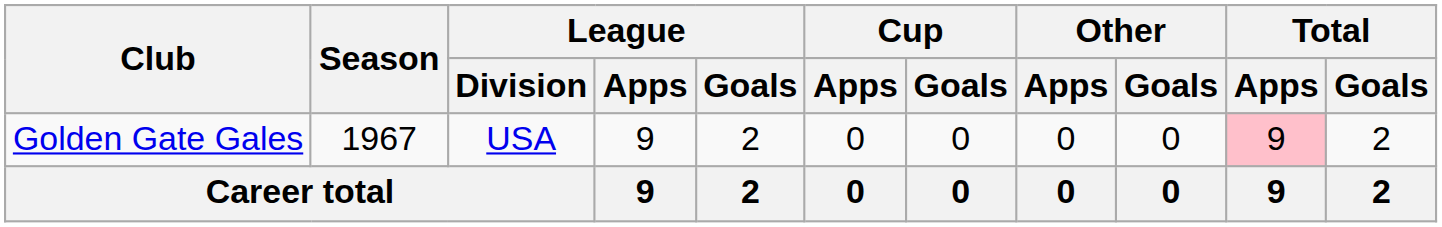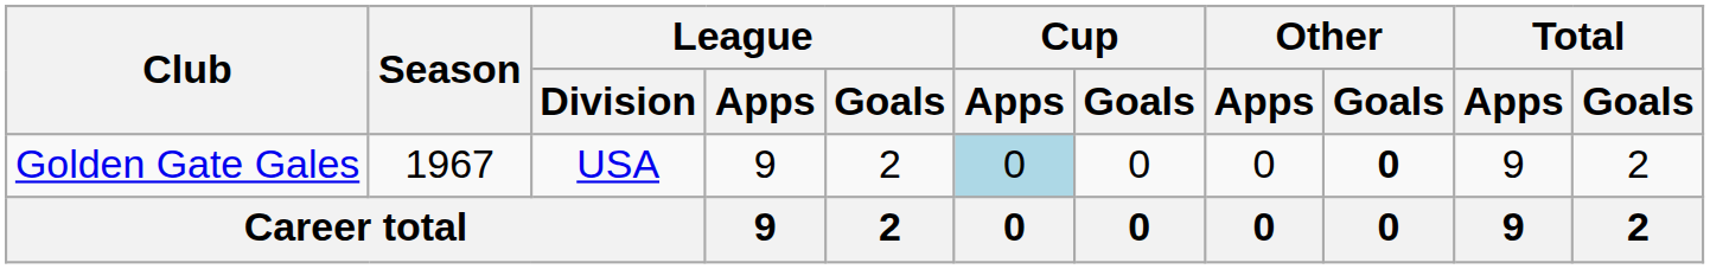Golden Gate Gales | Cup / Apps: no background -> lightblue background
Golden Gate Gales | Other / Goals: normal -> bold
Golden Gate Gales | Total / Apps: pink background -> no background
